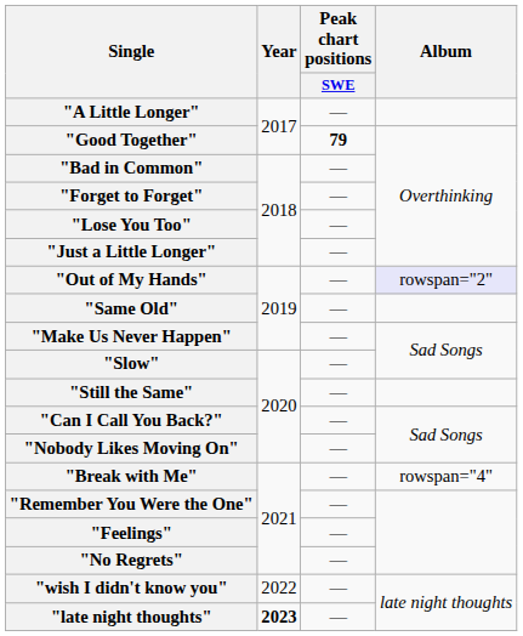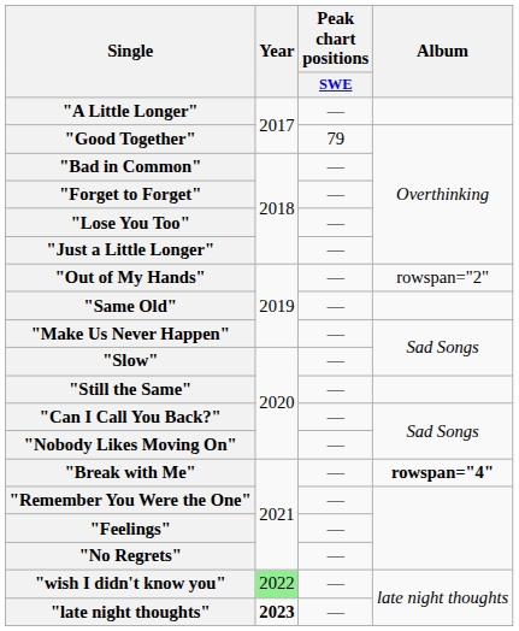"Good Together" | Peak chart positions / SWE: bold -> normal
"Out of My Hands" | Album: lavender background -> no background
"Break with Me" | Album: normal -> bold
"wish I didn't know you" | Year: no background -> lightgreen background
